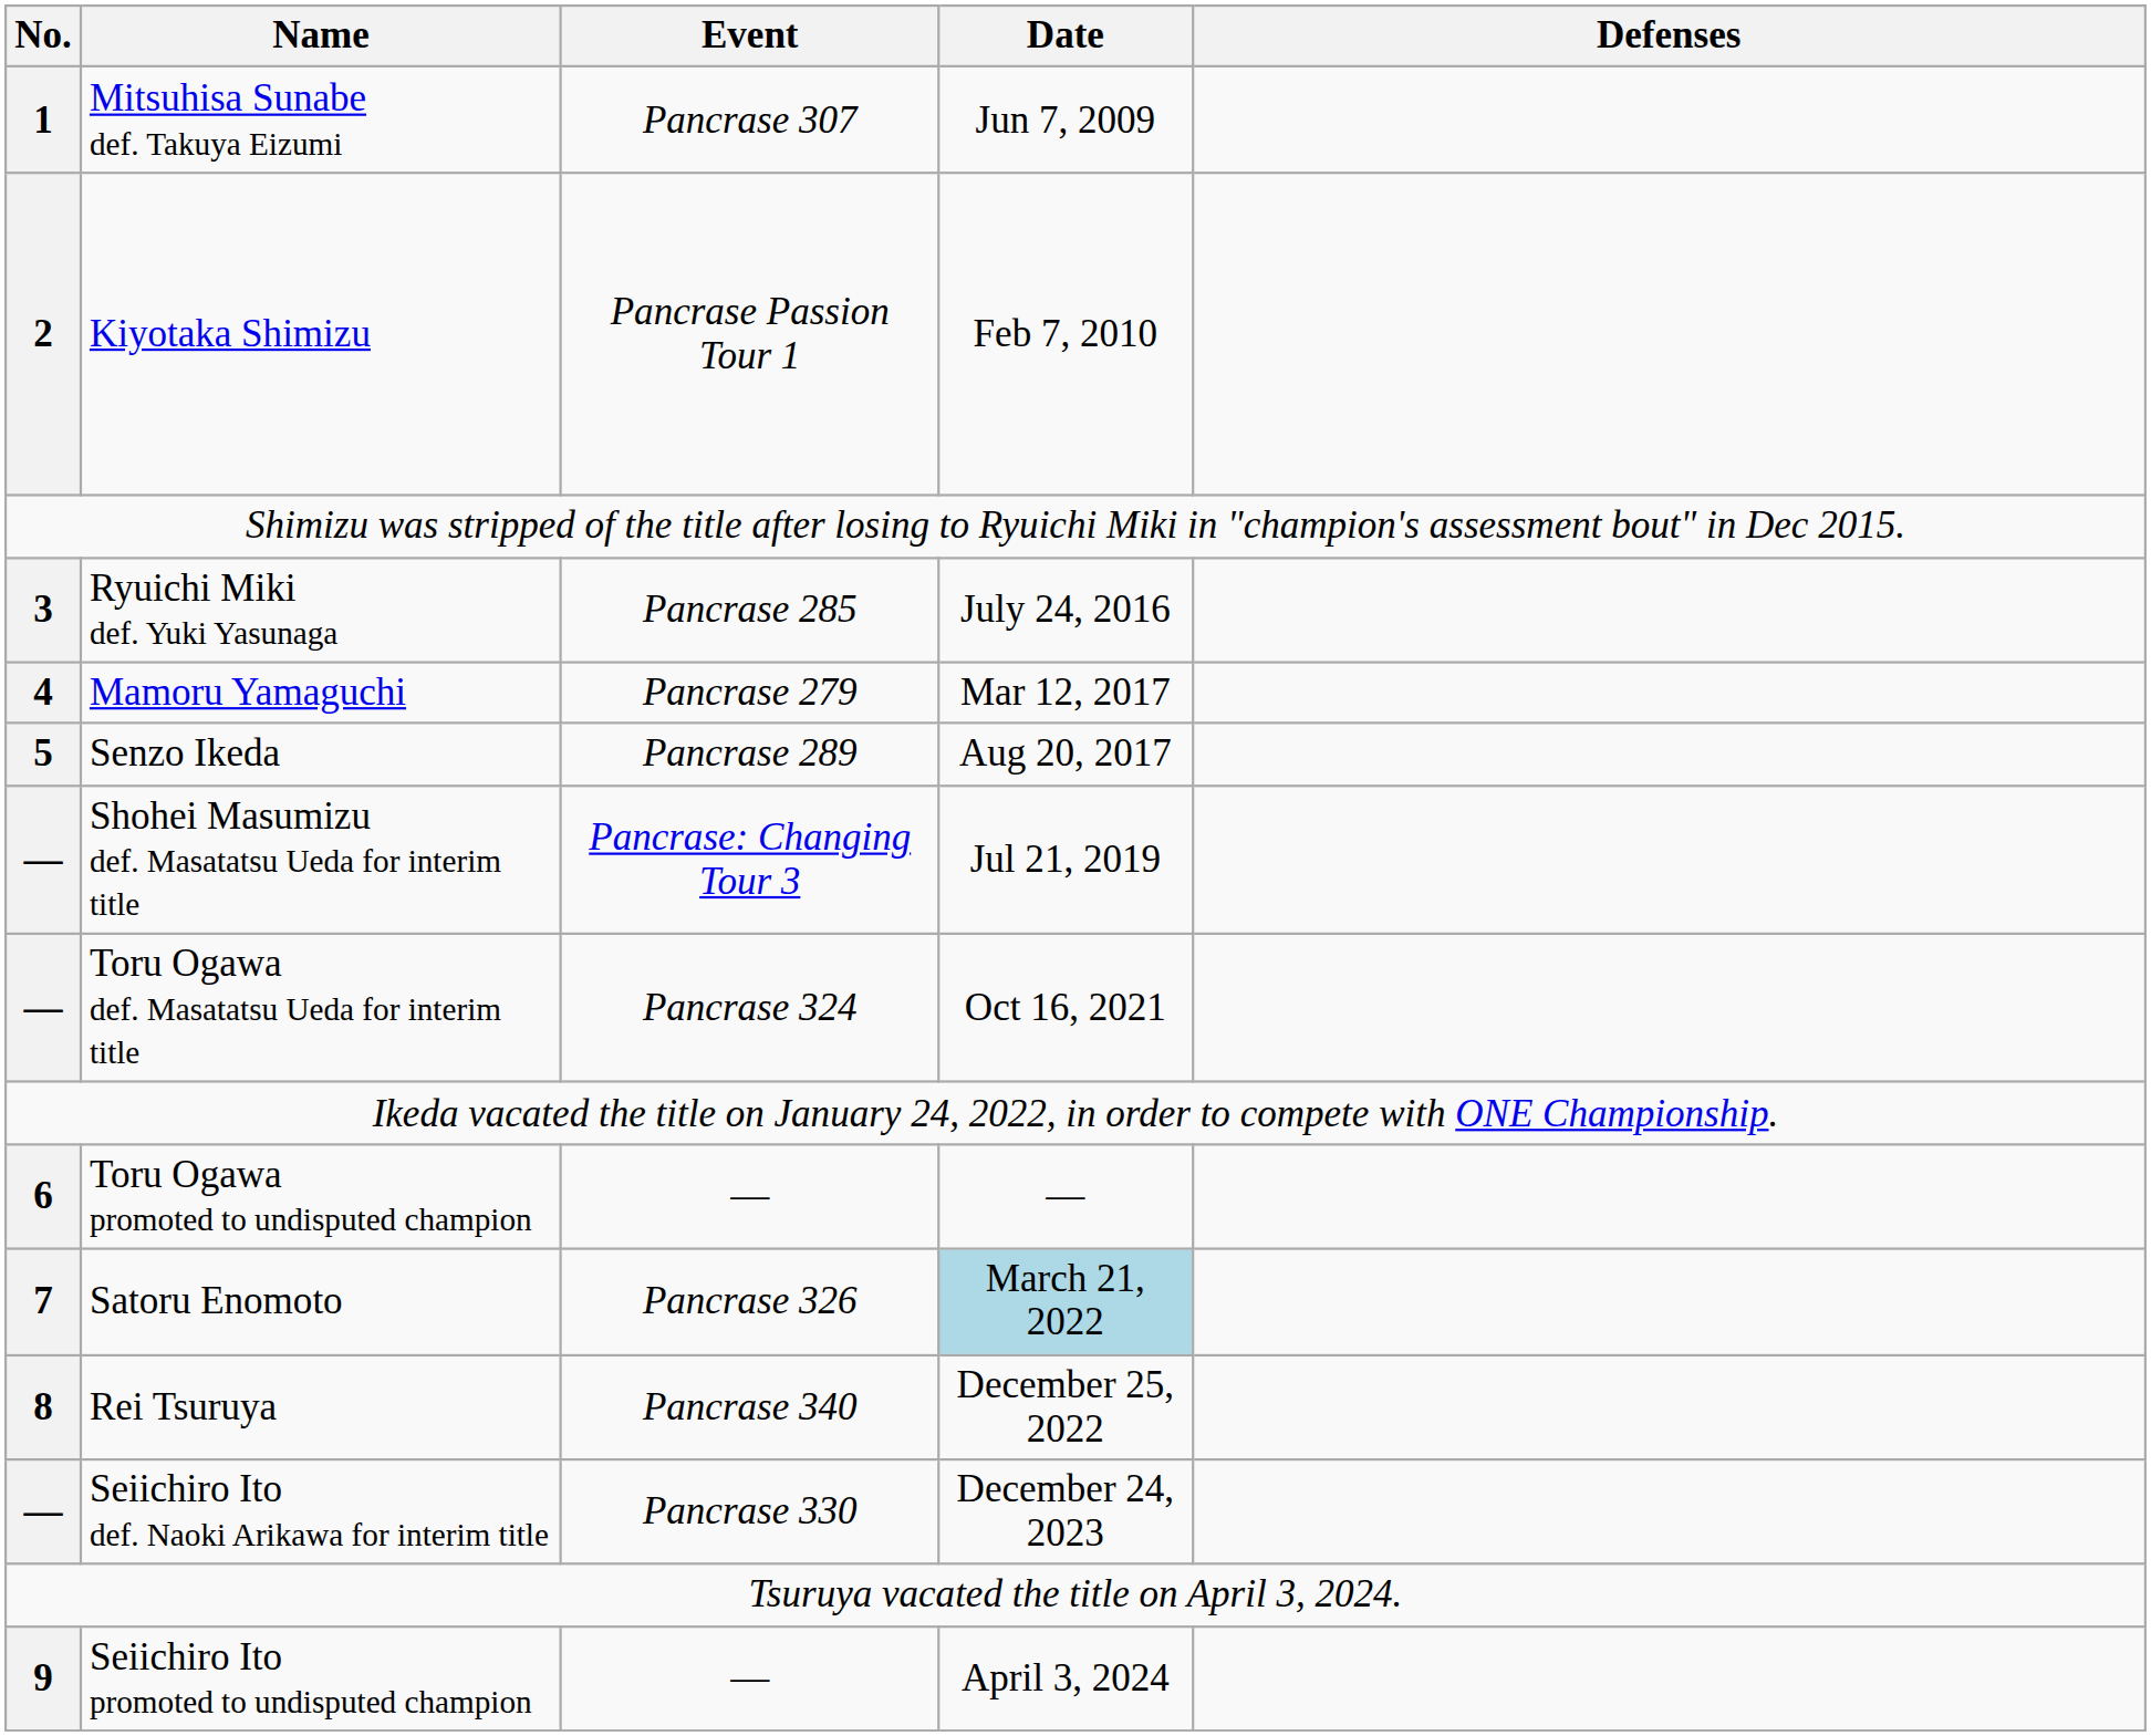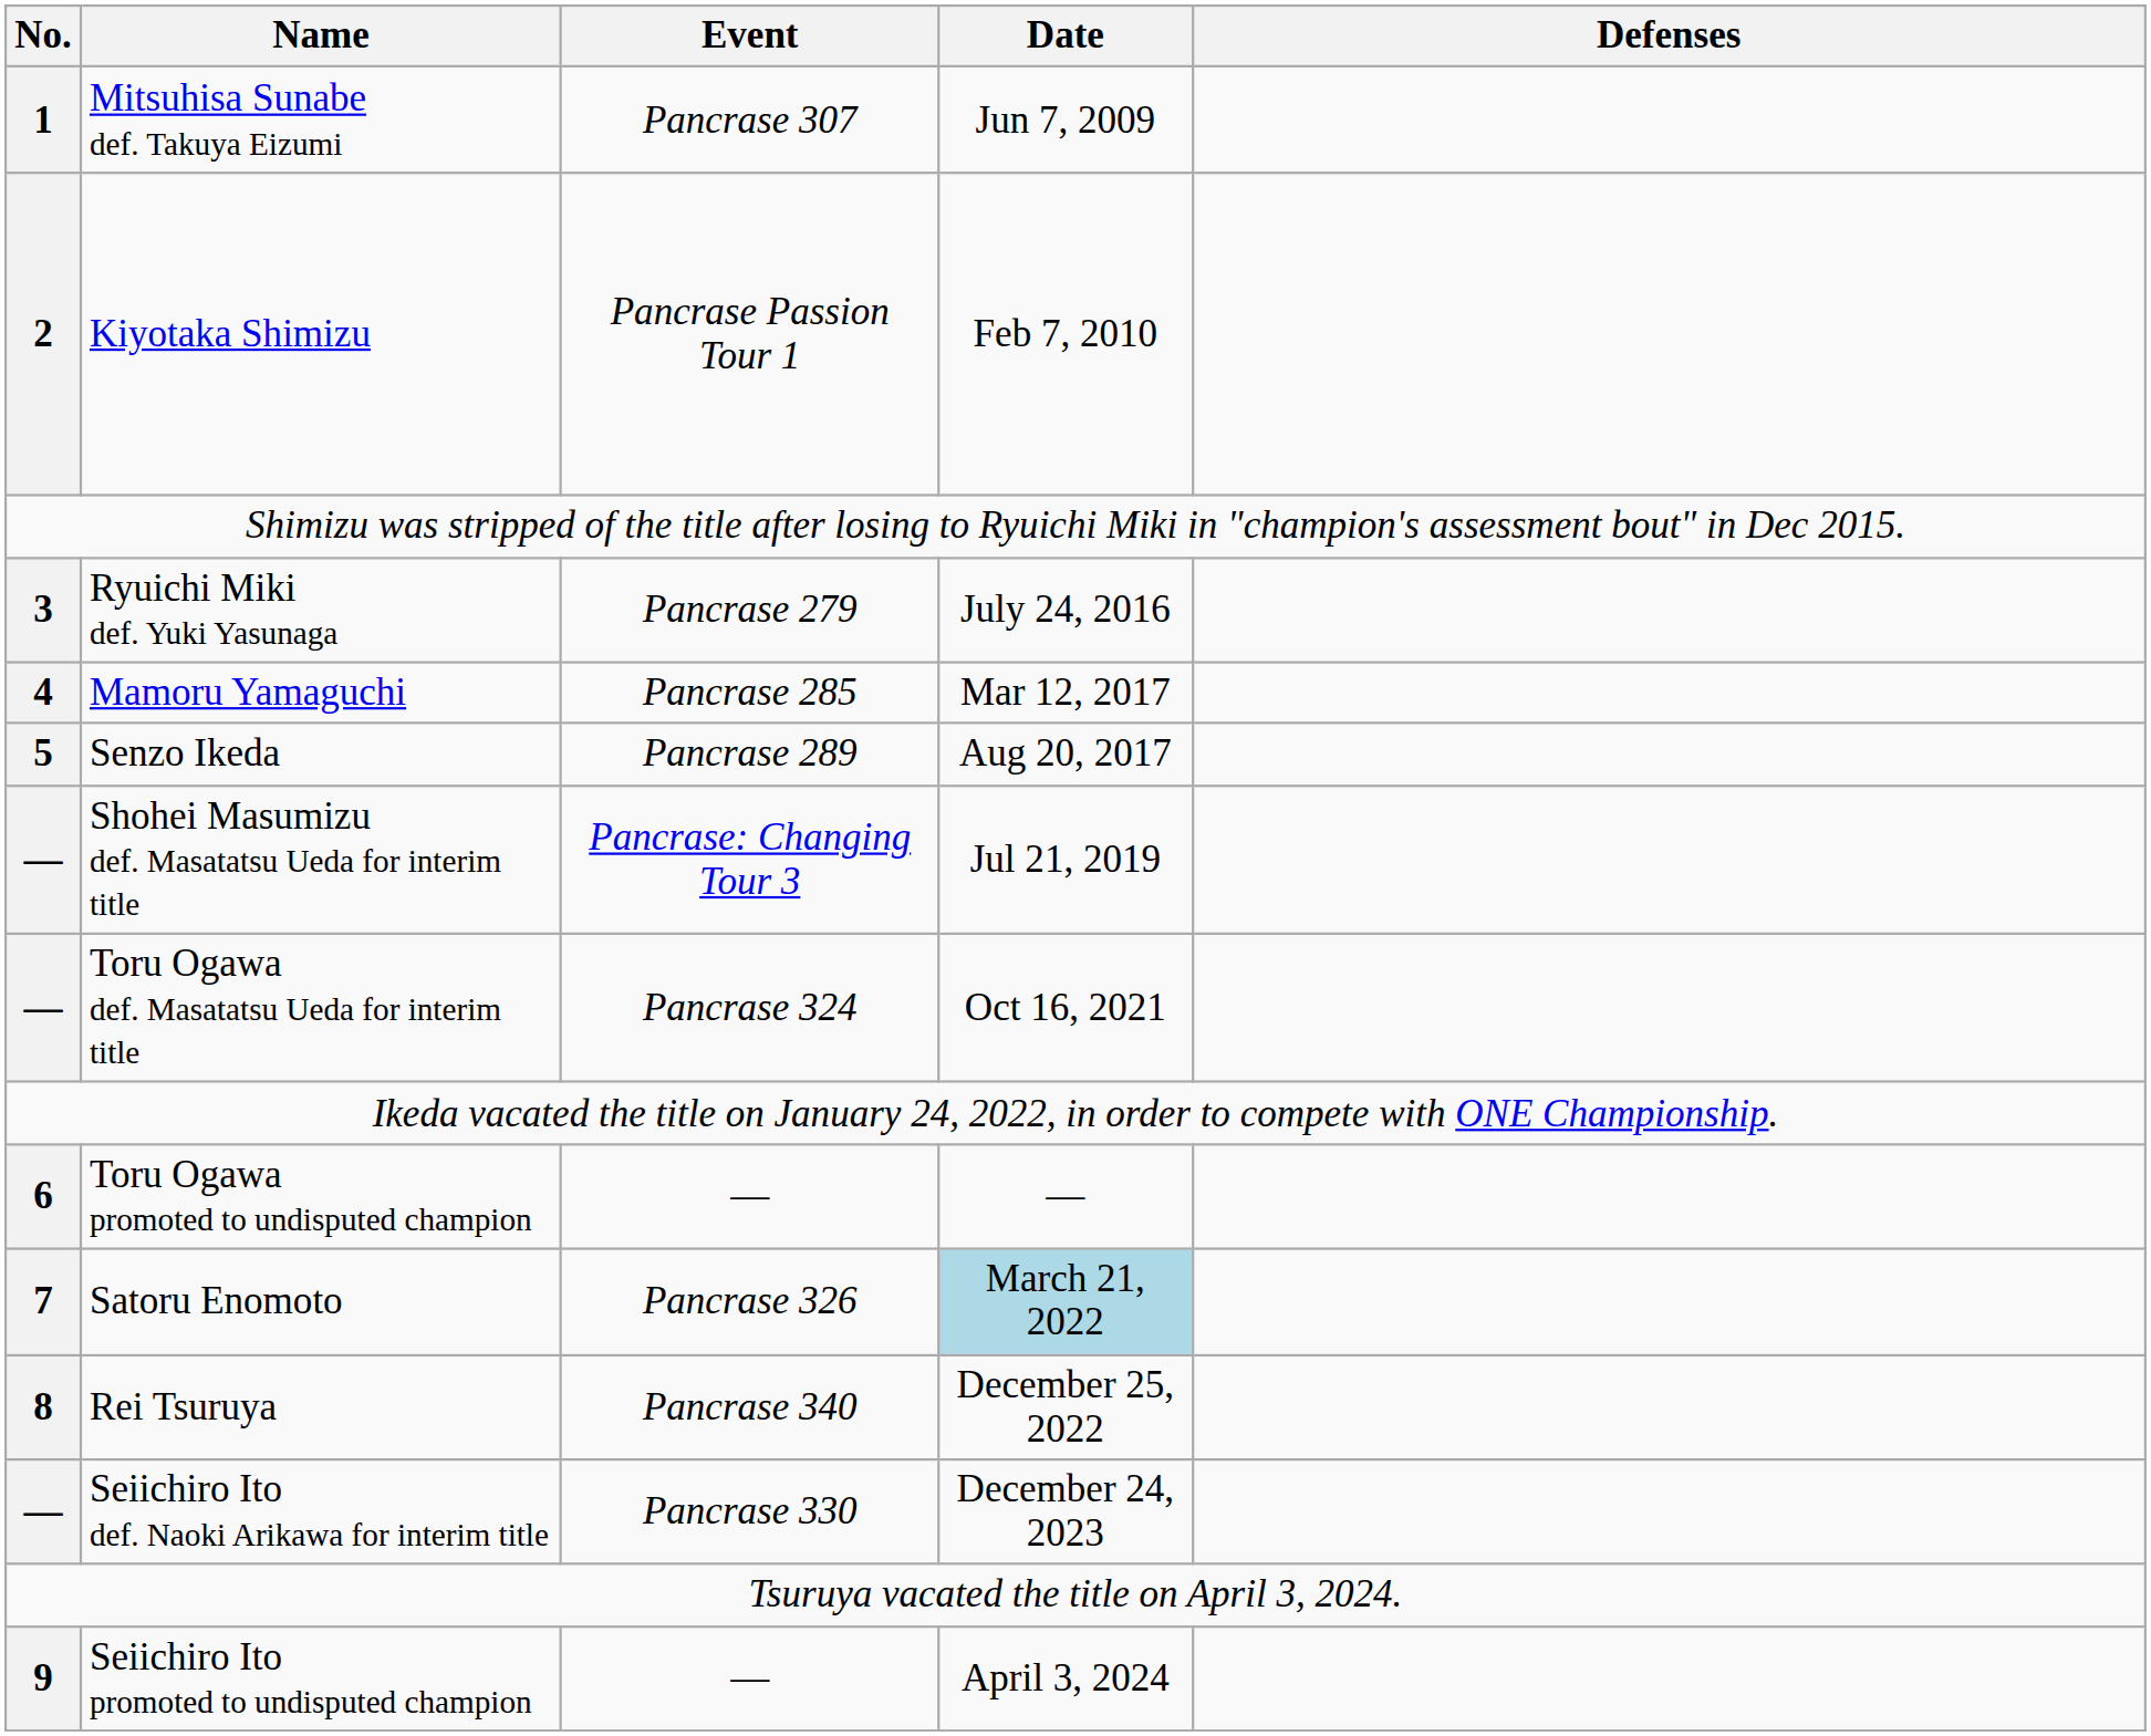Ryuichi Miki def. Yuki Yasunaga | Event: Pancrase 285 -> Pancrase 279
Mamoru Yamaguchi | Event: Pancrase 279 -> Pancrase 285
